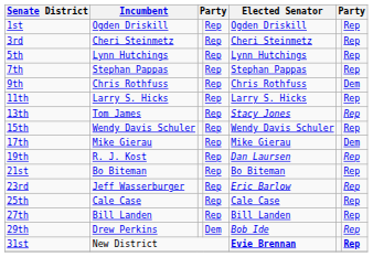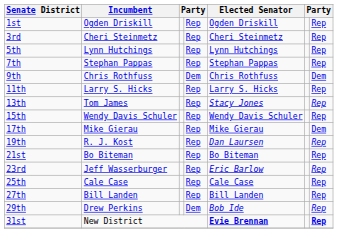9th | column 4: Rep -> Dem
